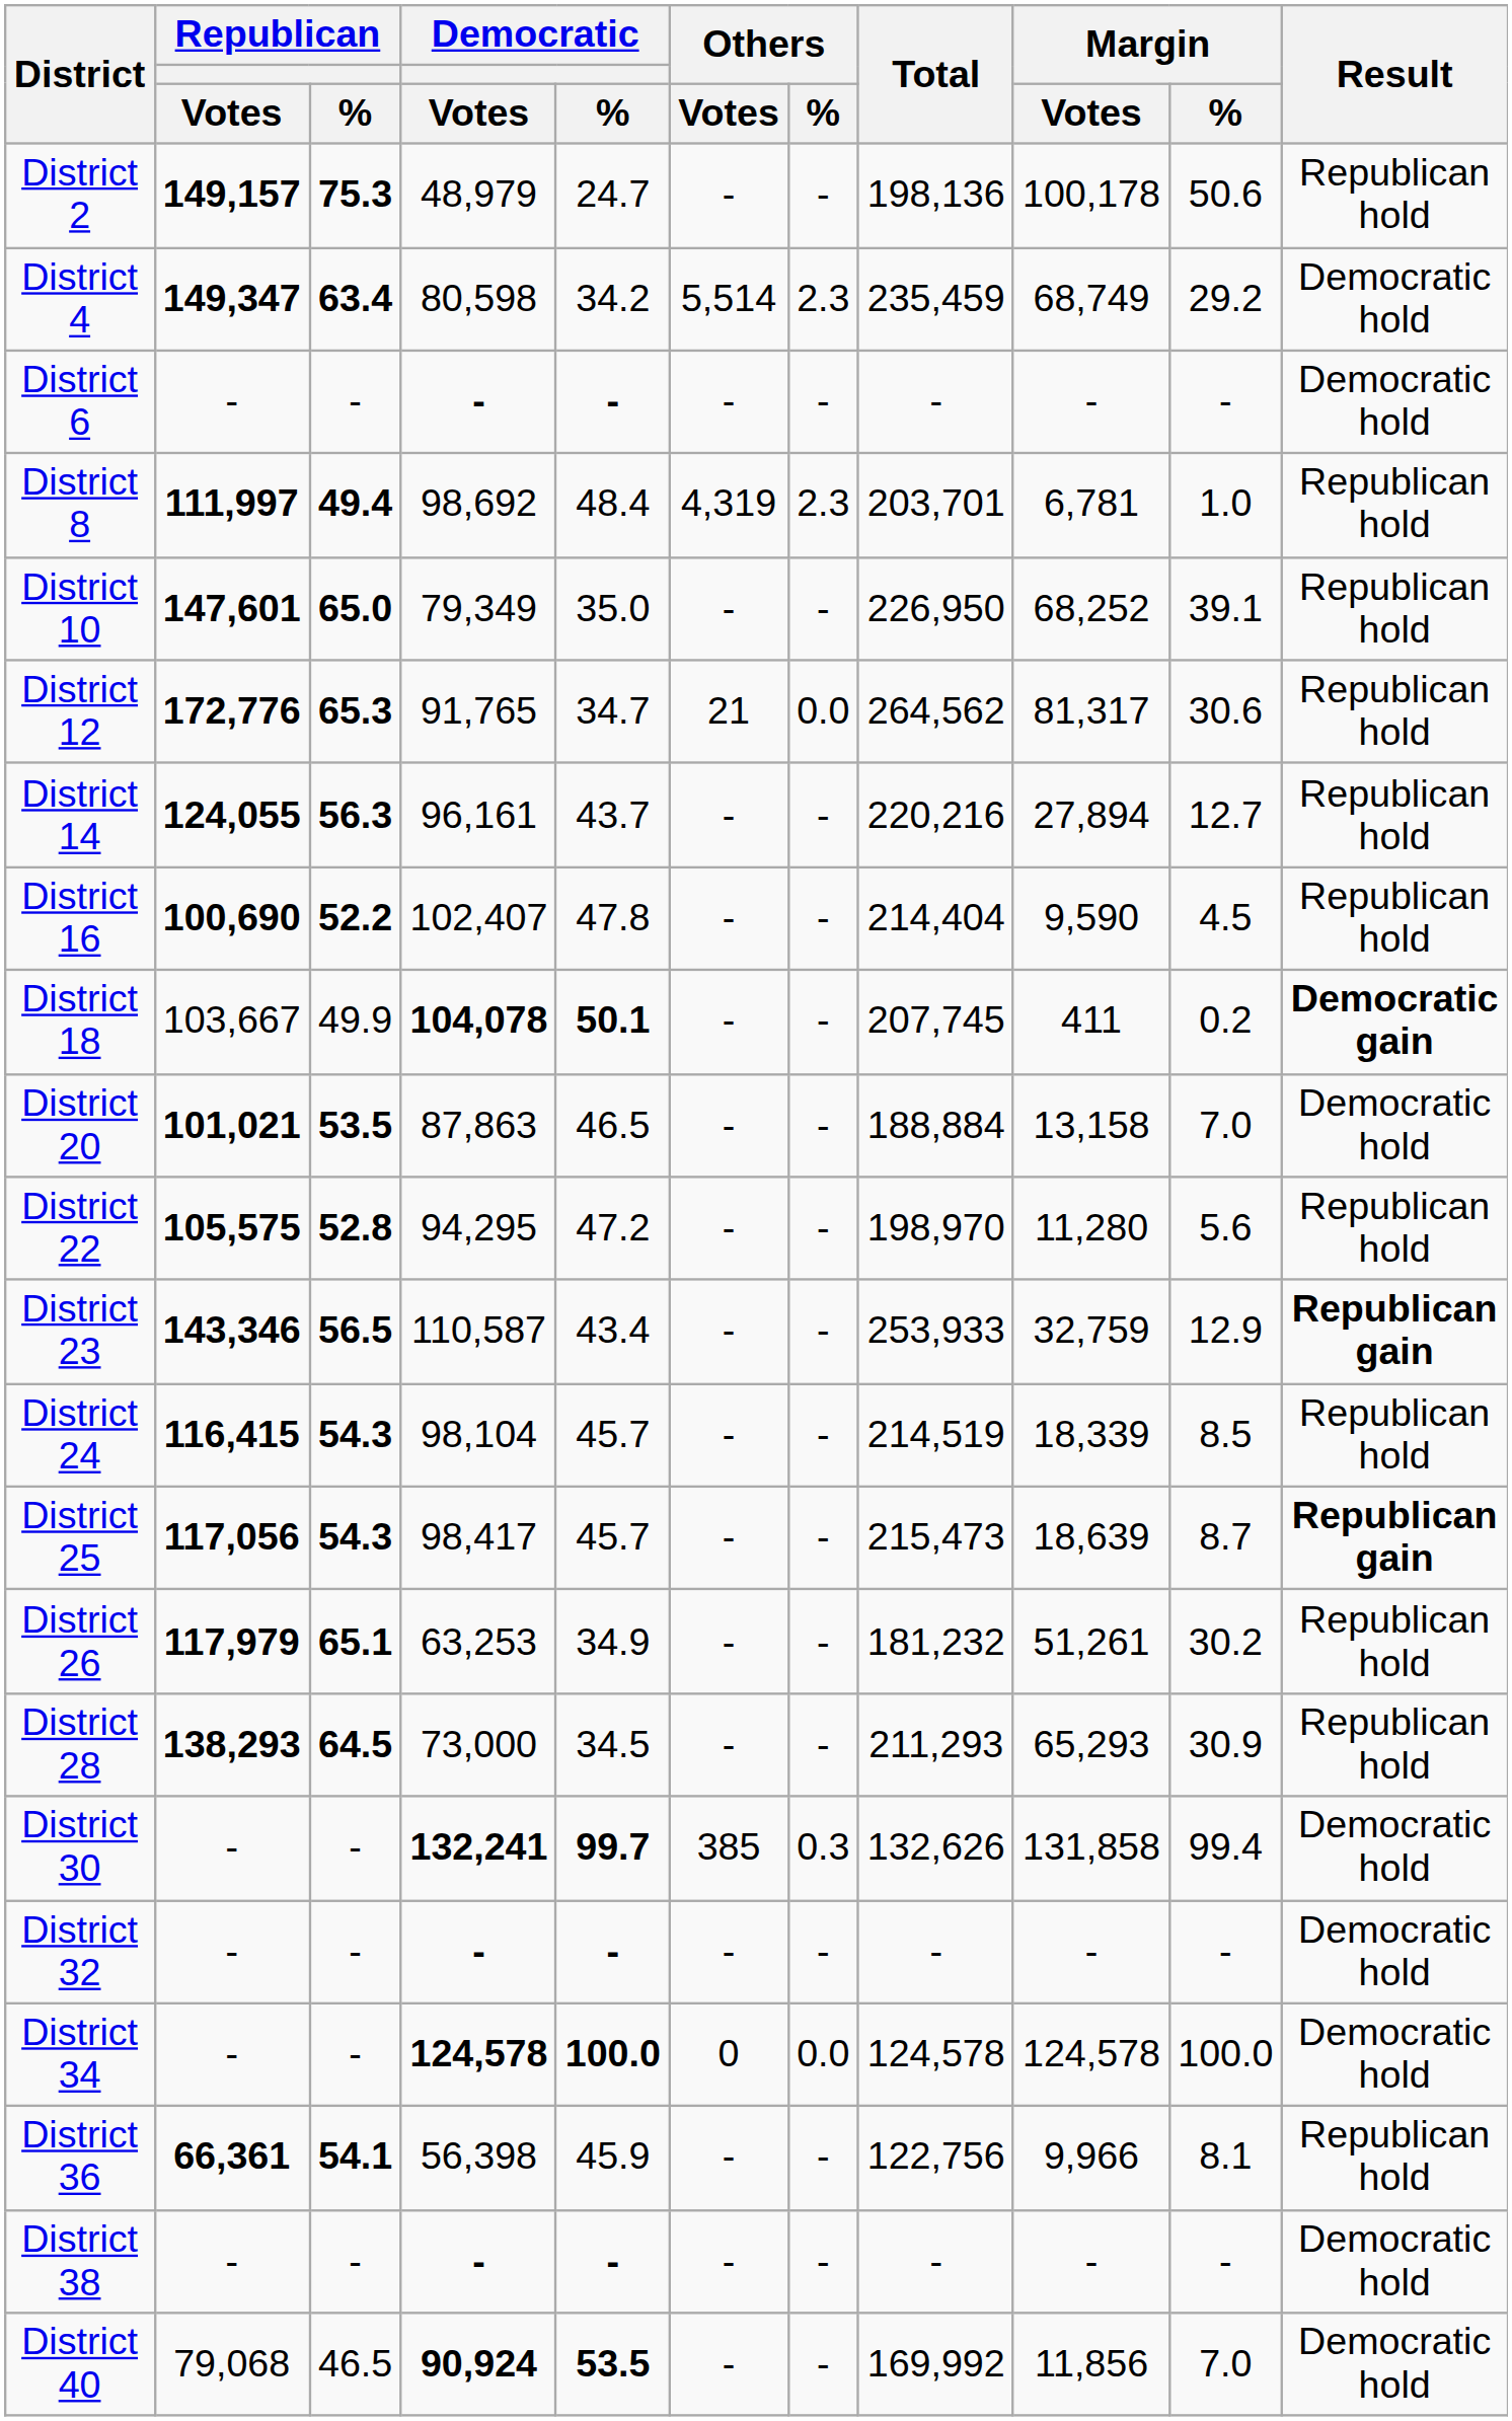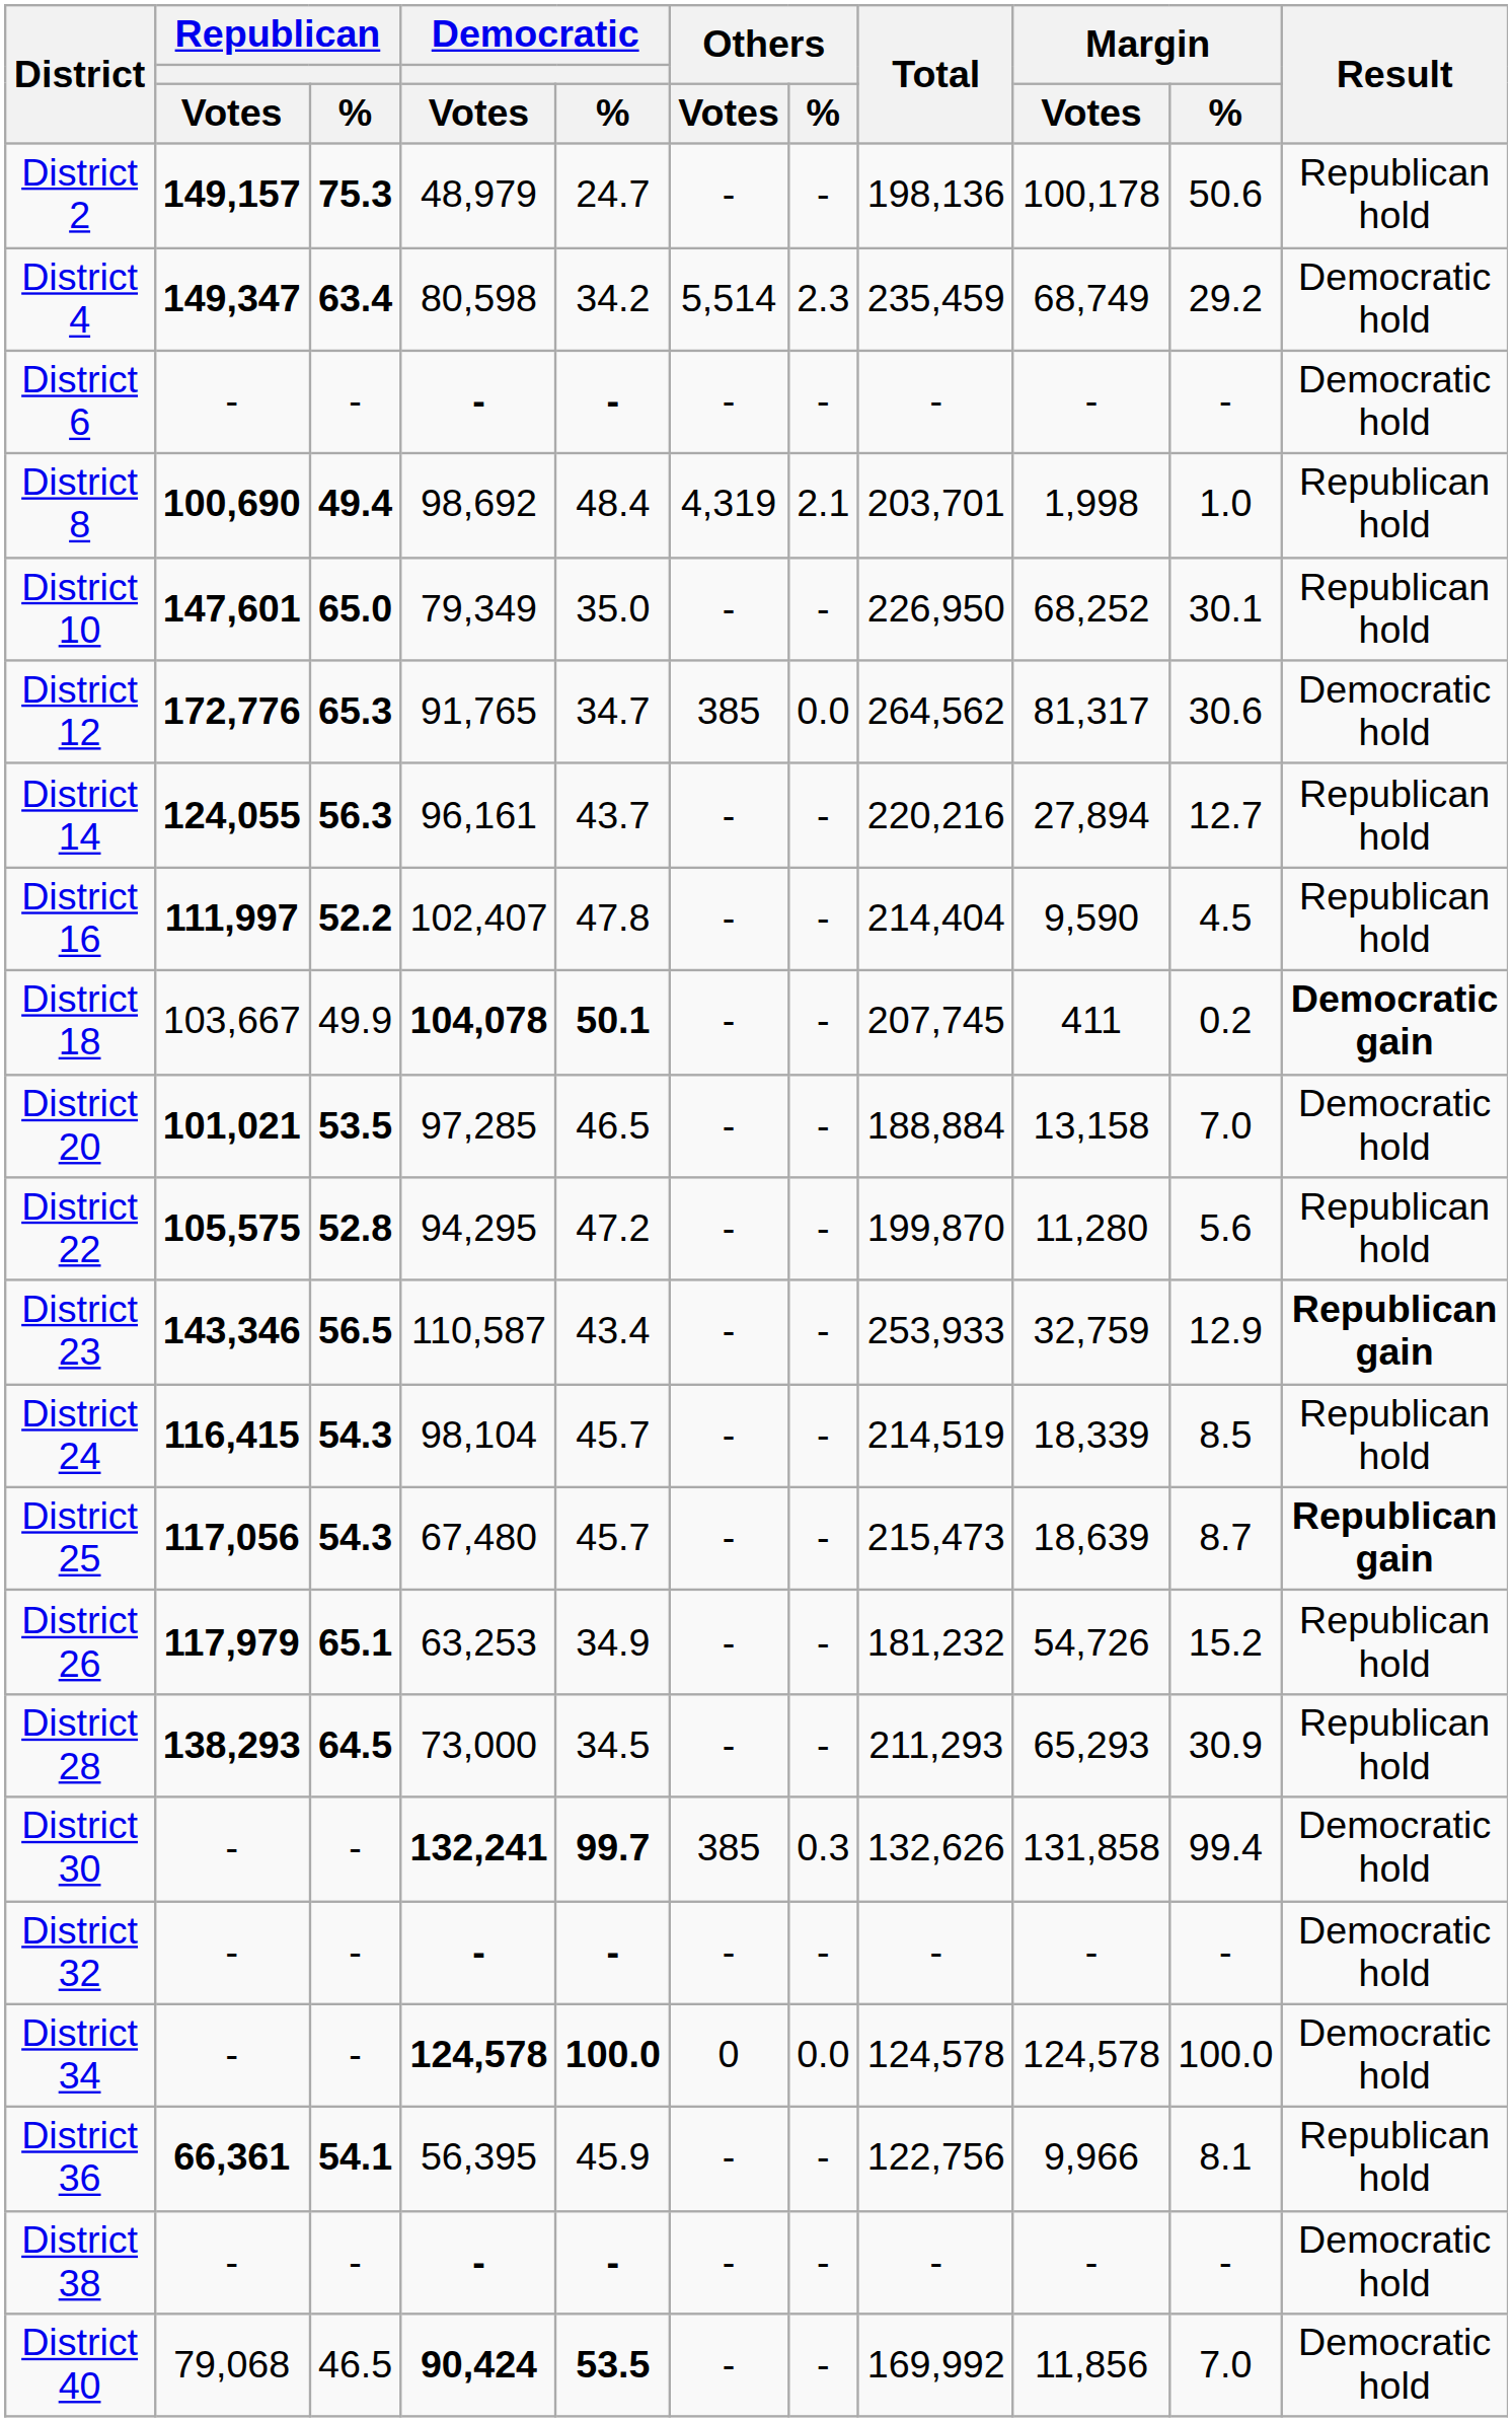District 8 | Republican / Votes: 111,997 -> 100,690
District 8 | Others / %: 2.3 -> 2.1
District 8 | Margin / Votes: 6,781 -> 1,998
District 10 | Margin / %: 39.1 -> 30.1
District 12 | Others / Votes: 21 -> 385
District 12 | Result: Republican hold -> Democratic hold
District 16 | Republican / Votes: 100,690 -> 111,997
District 20 | Democratic / Votes: 87,863 -> 97,285
District 22 | Total: 198,970 -> 199,870
District 25 | Democratic / Votes: 98,417 -> 67,480
District 26 | Margin / Votes: 51,261 -> 54,726
District 26 | Margin / %: 30.2 -> 15.2
District 36 | Democratic / Votes: 56,398 -> 56,395
District 40 | Democratic / Votes: 90,924 -> 90,424
